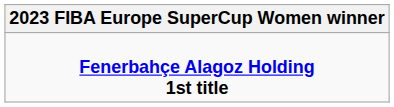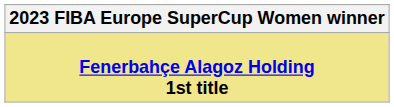row 2 | column 1: no background -> khaki background
